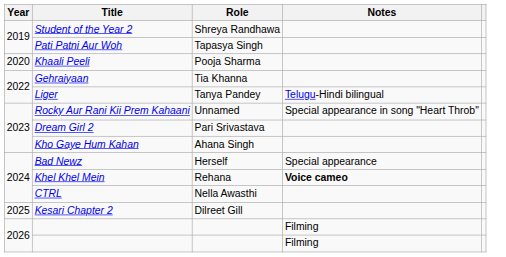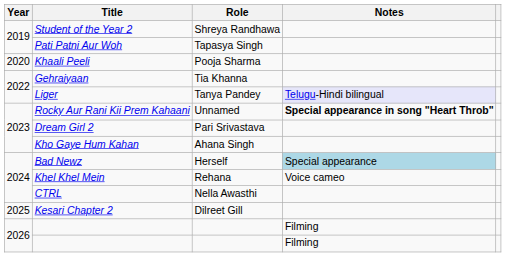Liger | Notes: no background -> lavender background
Rocky Aur Rani Kii Prem Kahaani | Notes: normal -> bold
Bad Newz | Notes: no background -> lightblue background
Khel Khel Mein | Notes: bold -> normal
